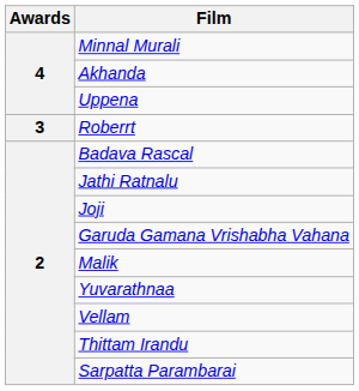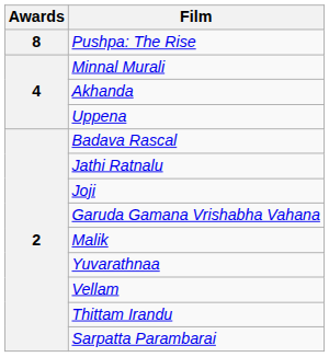+ row: 8 | Pushpa: The Rise
- row: 3 | Roberrt
